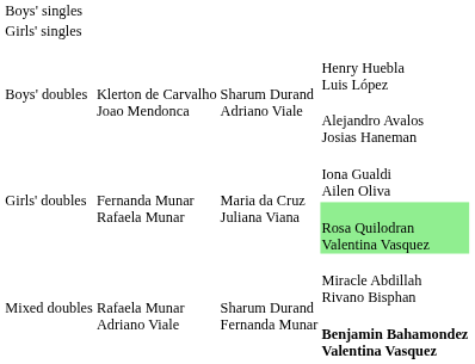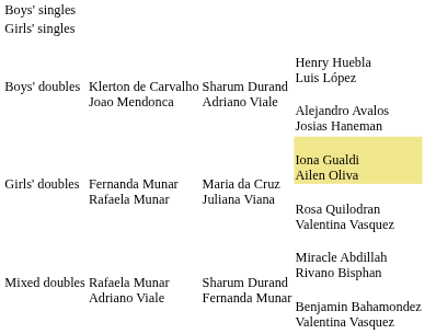Iona Gualdi Ailen Oliva | column 4: no background -> khaki background
Rosa Quilodran Valentina Vasquez | column 4: lightgreen background -> no background
Benjamin Bahamondez Valentina Vasquez | column 4: bold -> normal
